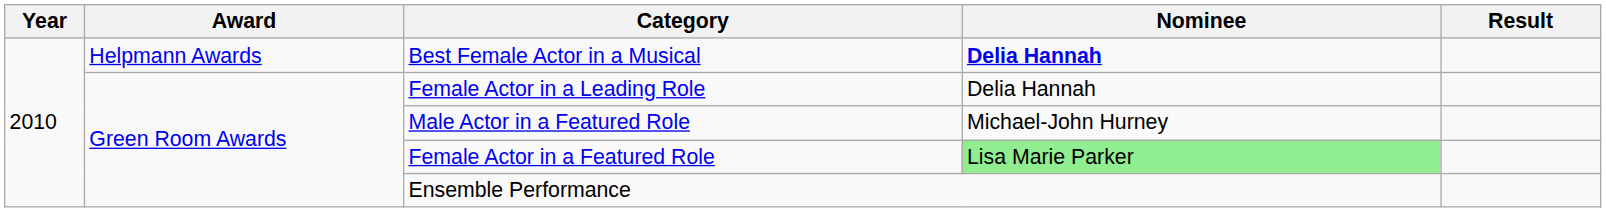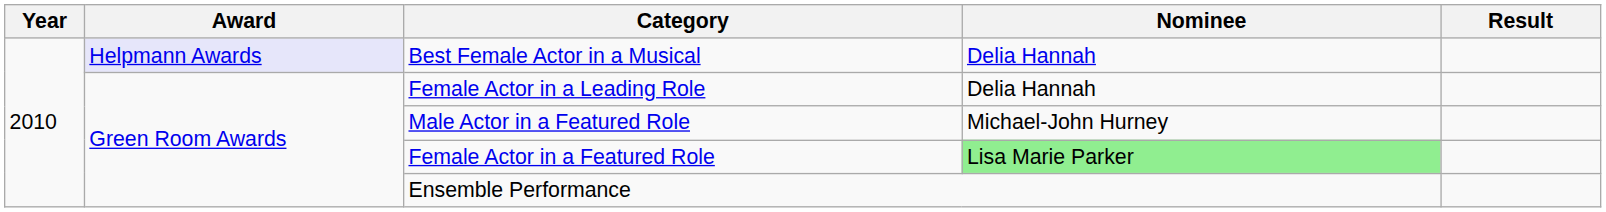Best Female Actor in a Musical | Award: no background -> lavender background
Best Female Actor in a Musical | Nominee: bold -> normal
